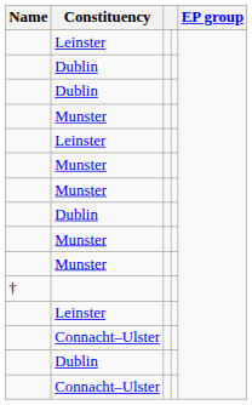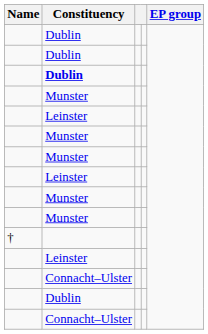row 2 | Constituency: Leinster -> Dublin
row 4 | Constituency: normal -> bold
row 9 | Constituency: Dublin -> Leinster
